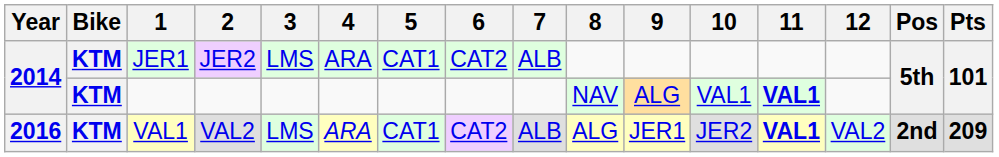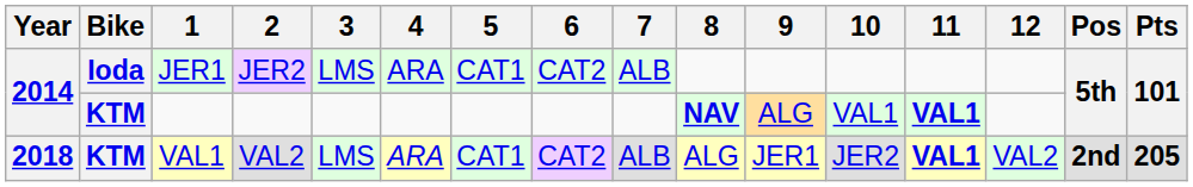row 2 | Bike: KTM -> Ioda
row 3 | 8: normal -> bold
row 4 | Year: 2016 -> 2018
row 4 | Pts: 209 -> 205
